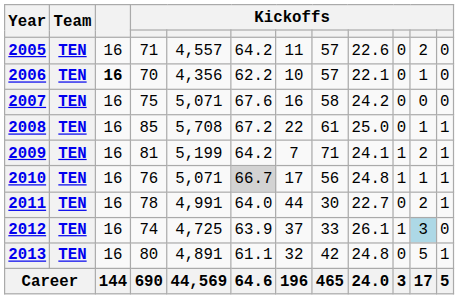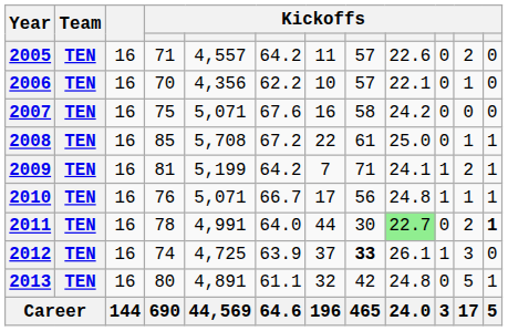2006 | column 3: bold -> normal
2010 | column 6: lightgrey background -> no background
2011 | column 9: no background -> lightgreen background
2011 | column 12: normal -> bold
2012 | column 8: normal -> bold
2012 | column 11: lightblue background -> no background
